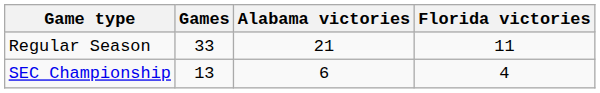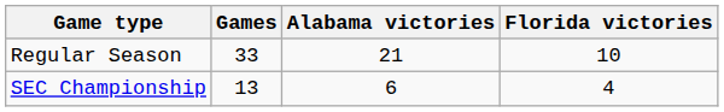Regular Season | Florida victories: 11 -> 10
